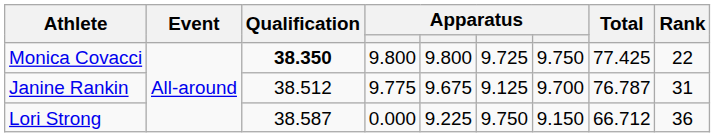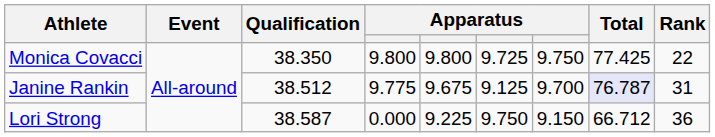row 3 | Qualification: bold -> normal
row 4 | Total: no background -> lavender background
